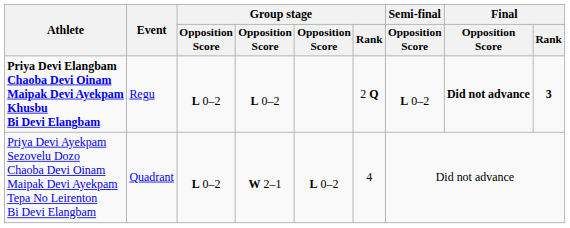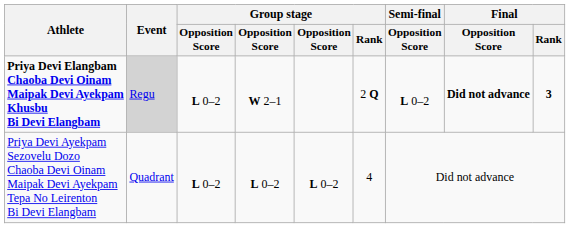row 3 | Event: no background -> lightgrey background
row 3 | column 4: L 0–2 -> W 2–1
row 4 | column 4: W 2–1 -> L 0–2
